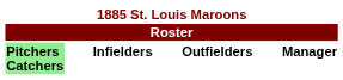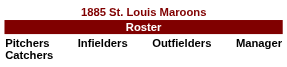Pitchers Catchers | column 1: lightgreen background -> no background
